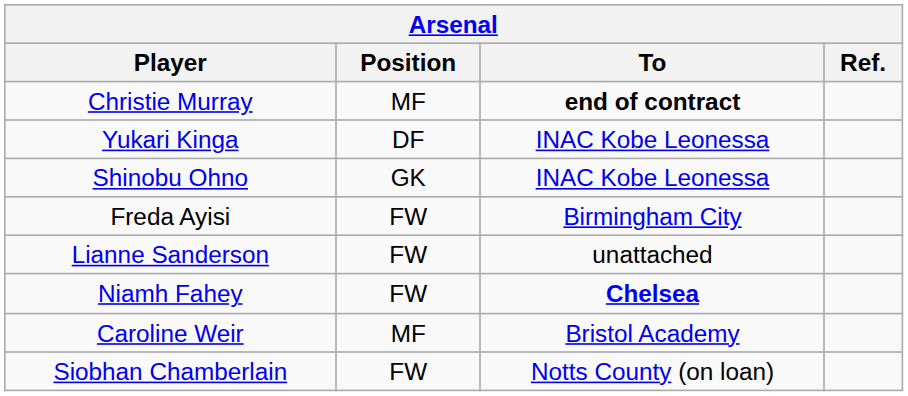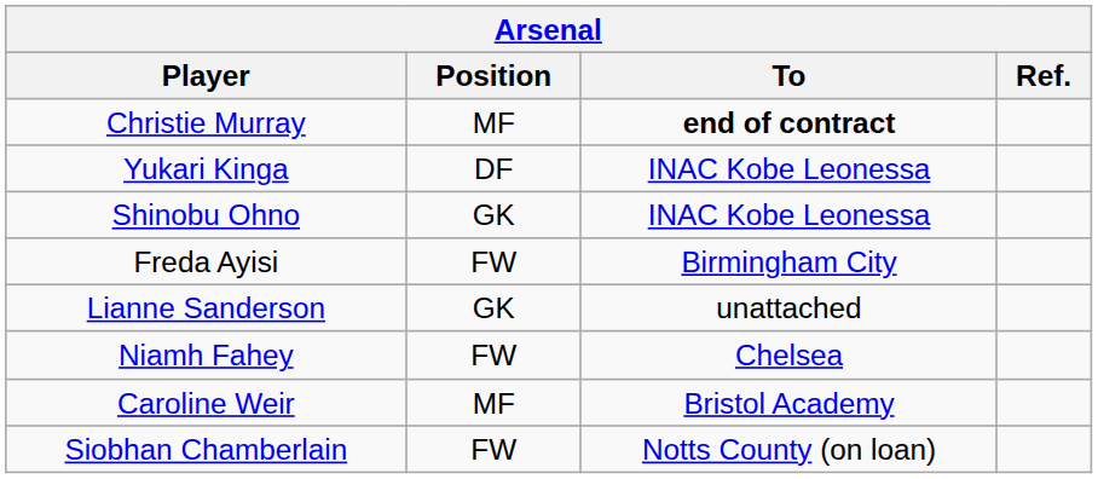Lianne Sanderson | Position: FW -> GK
Niamh Fahey | To: bold -> normal
